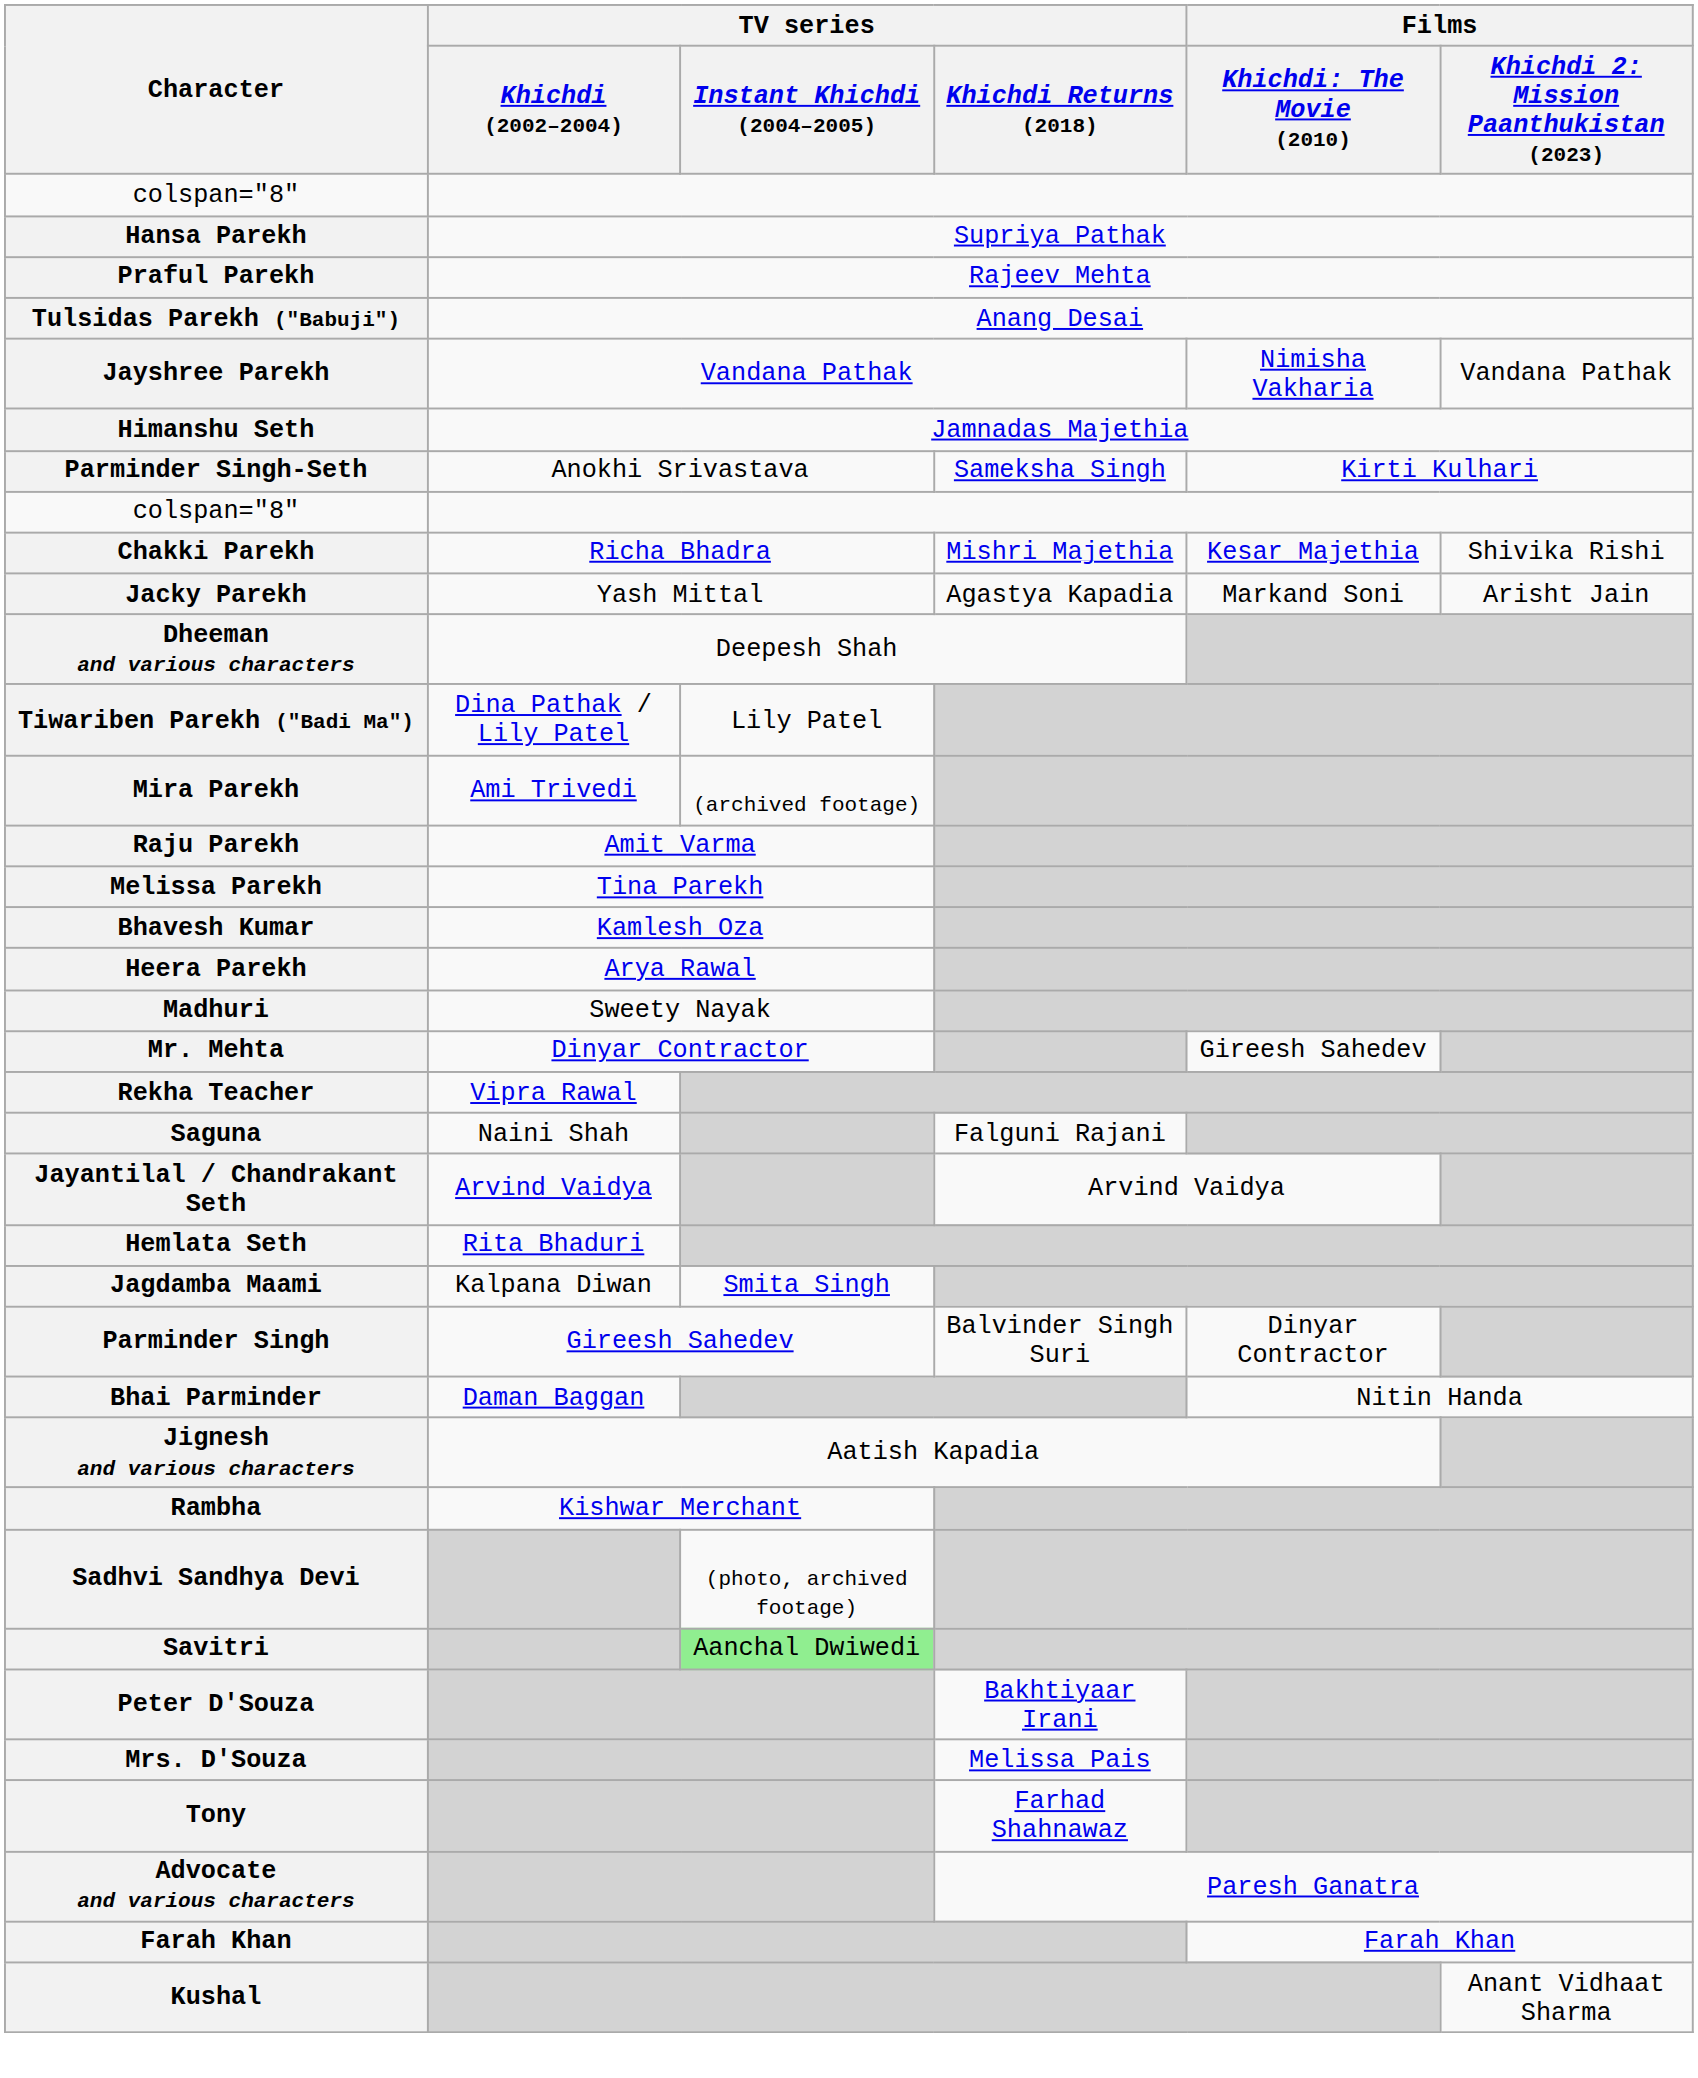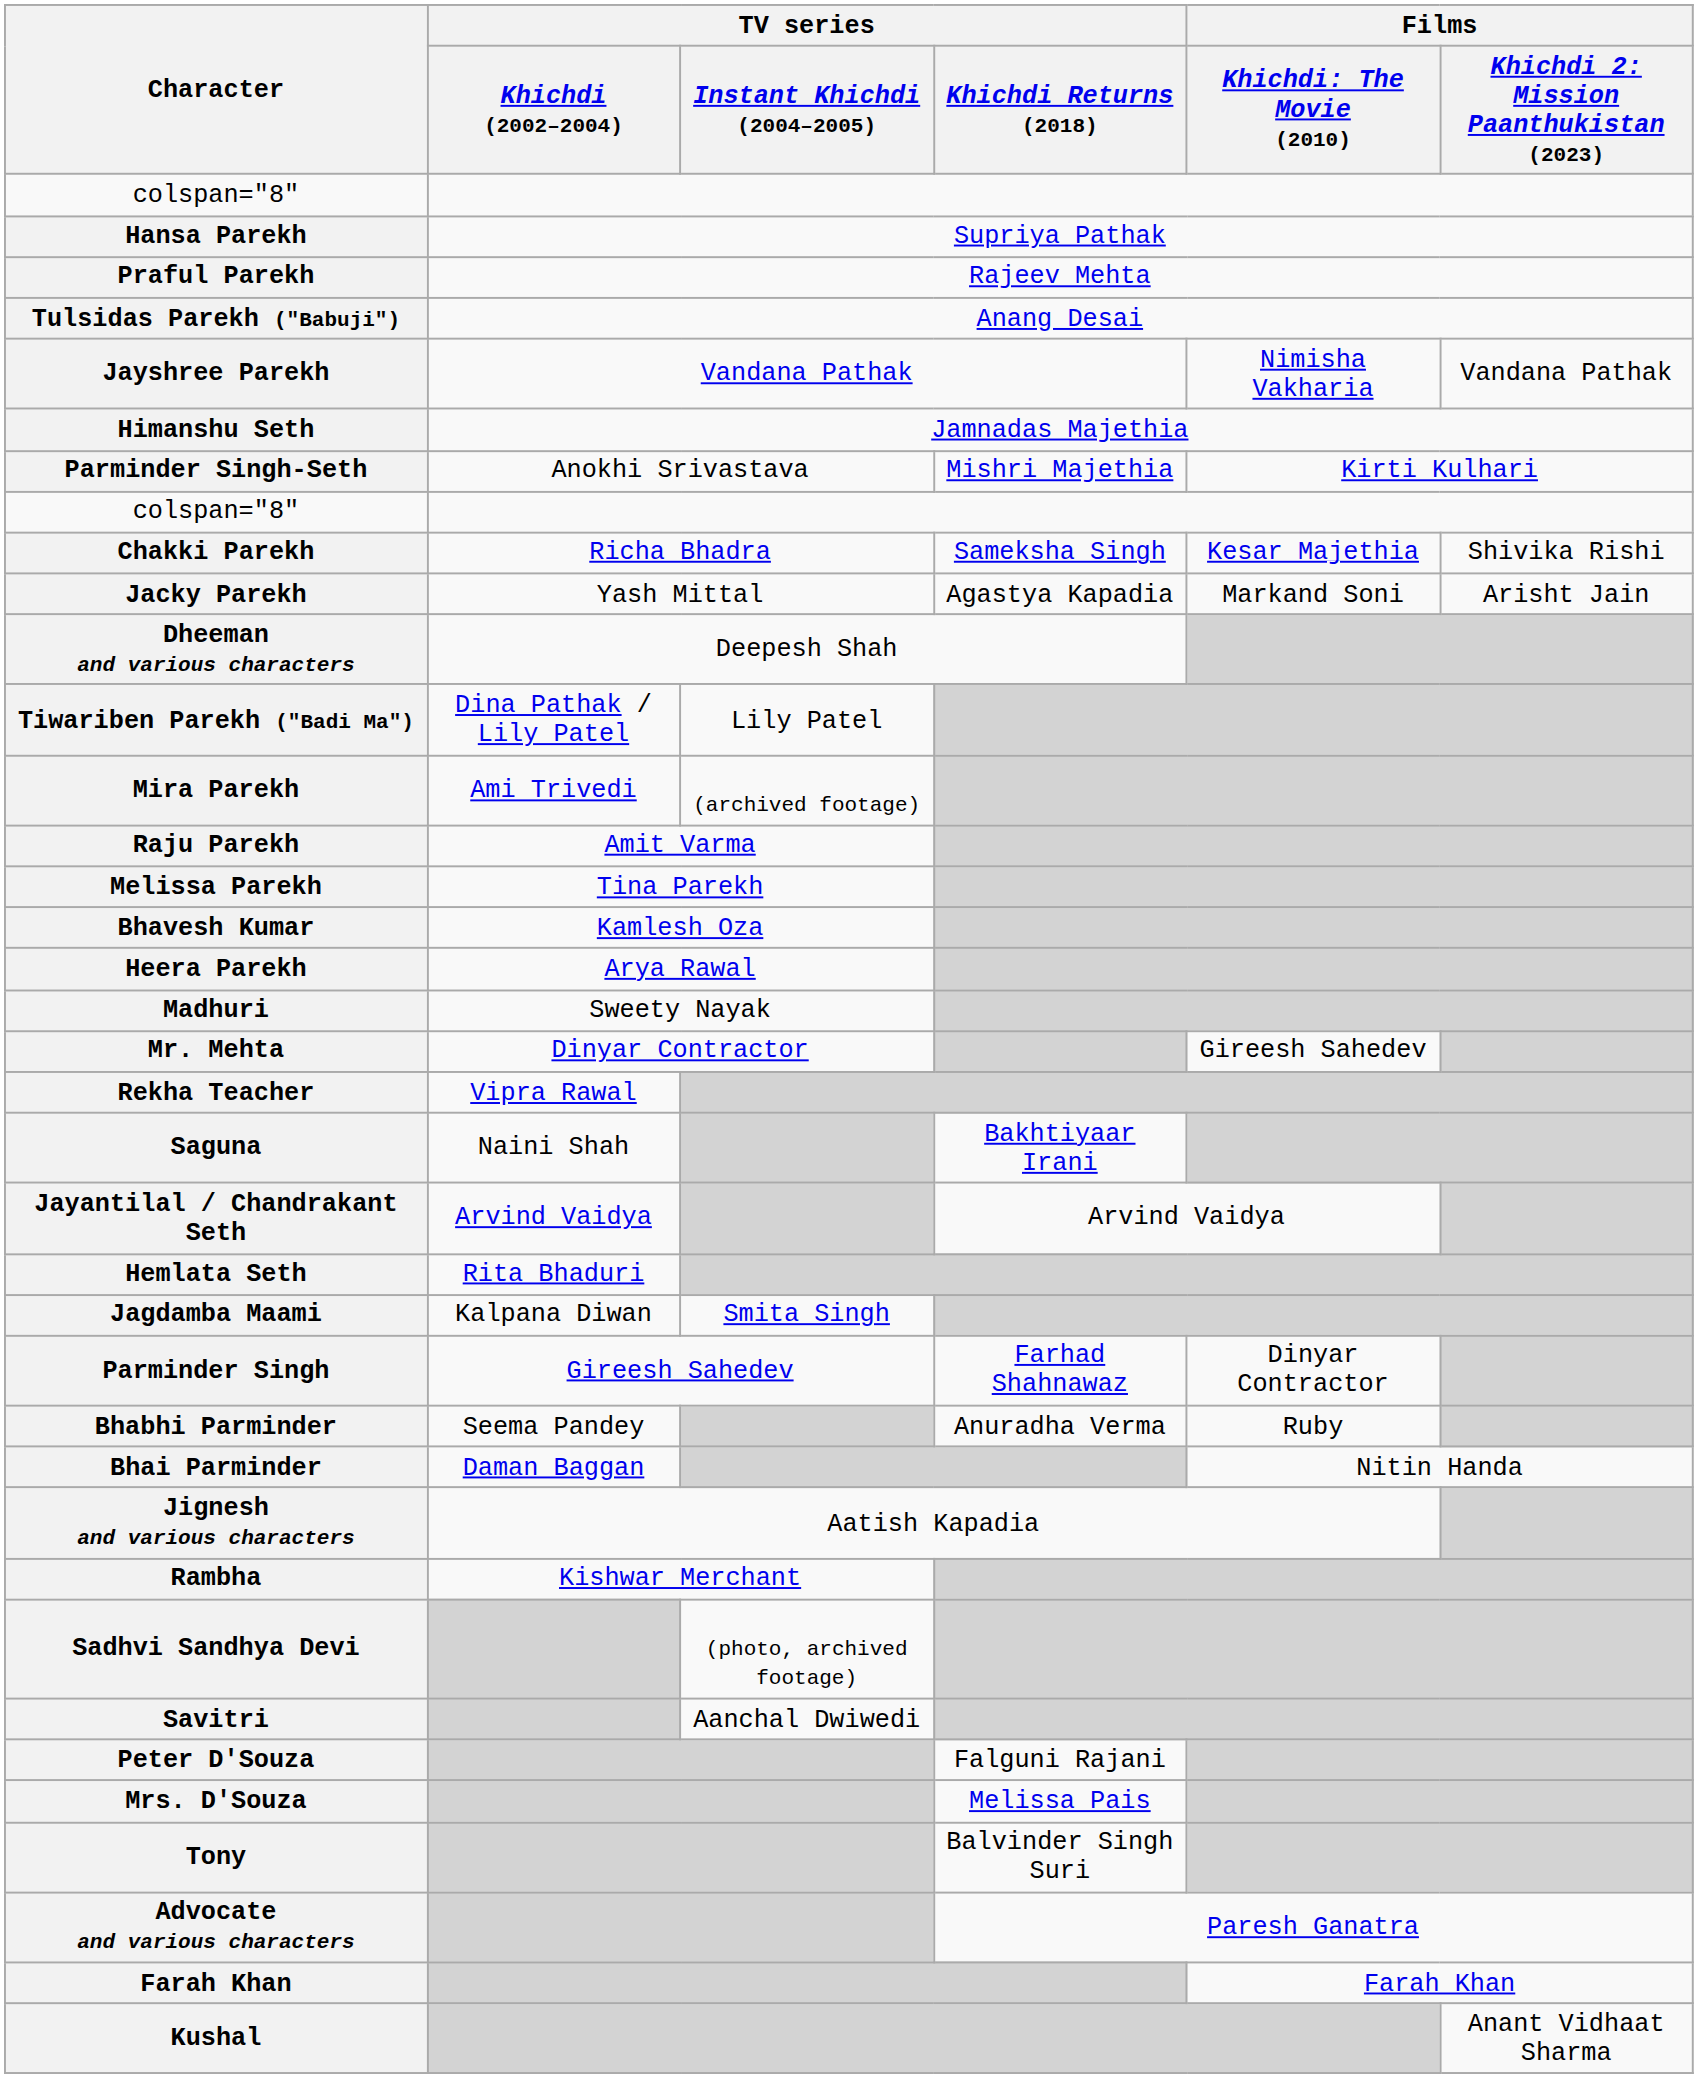Parminder Singh-Seth | TV series / Khichdi Returns (2018): Sameksha Singh -> Mishri Majethia
Chakki Parekh | TV series / Khichdi Returns (2018): Mishri Majethia -> Sameksha Singh
Saguna | TV series / Khichdi Returns (2018): Falguni Rajani -> Bakhtiyaar Irani
Parminder Singh | TV series / Khichdi Returns (2018): Balvinder Singh Suri -> Farhad Shahnawaz
+ row: Bhabhi Parminder | Seema Pandey | Anuradha Verma | Ruby
Savitri | TV series / Instant Khichdi (2004–2005): lightgreen background -> no background
Peter D'Souza | TV series / Khichdi Returns (2018): Bakhtiyaar Irani -> Falguni Rajani
Tony | TV series / Khichdi Returns (2018): Farhad Shahnawaz -> Balvinder Singh Suri
